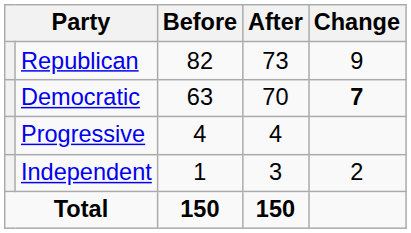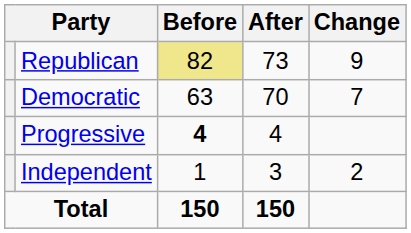Republican | Before: no background -> khaki background
Democratic | Change: bold -> normal
Progressive | Before: normal -> bold
